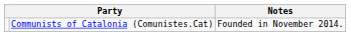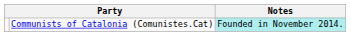Communists of Catalonia (Comunistes.Cat) | Notes: no background -> paleturquoise background
